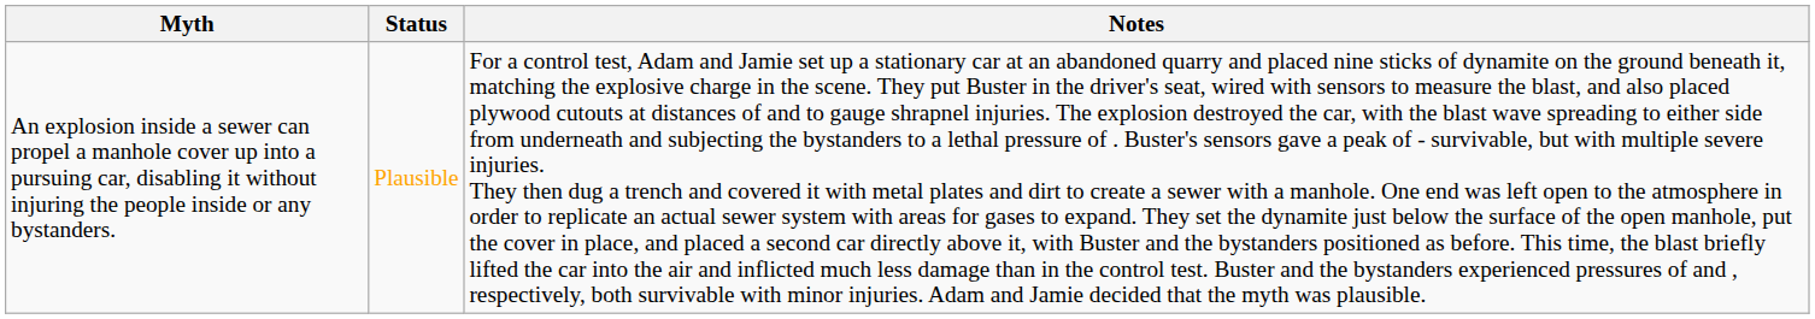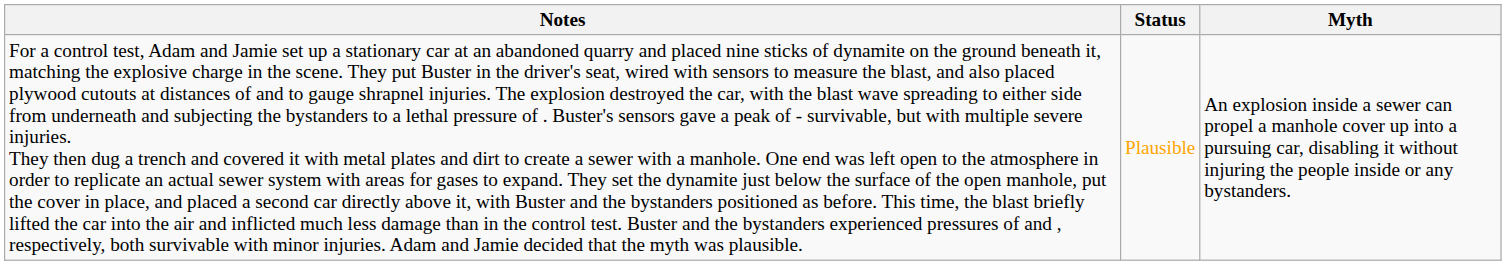columns swapped: Myth <-> Notes
